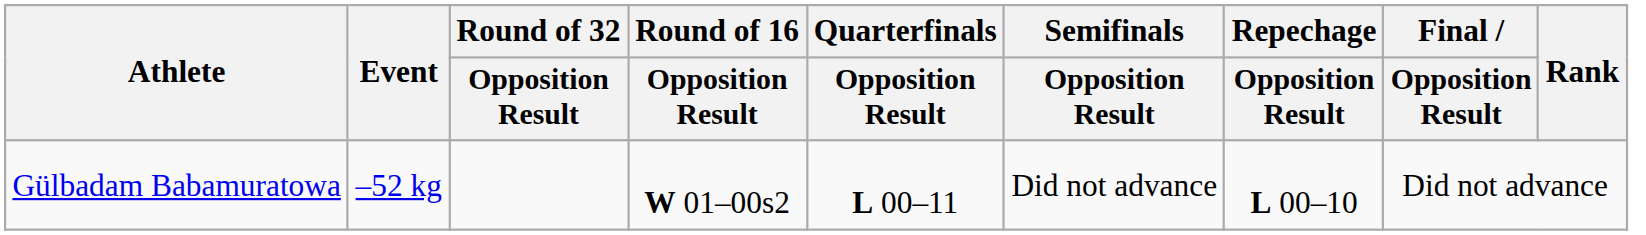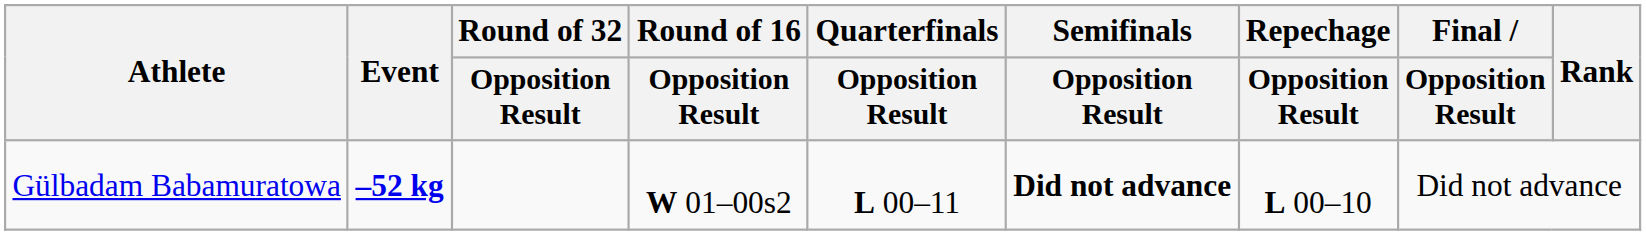Gülbadam Babamuratowa | Event: normal -> bold
Gülbadam Babamuratowa | Semifinals / Opposition Result: normal -> bold
